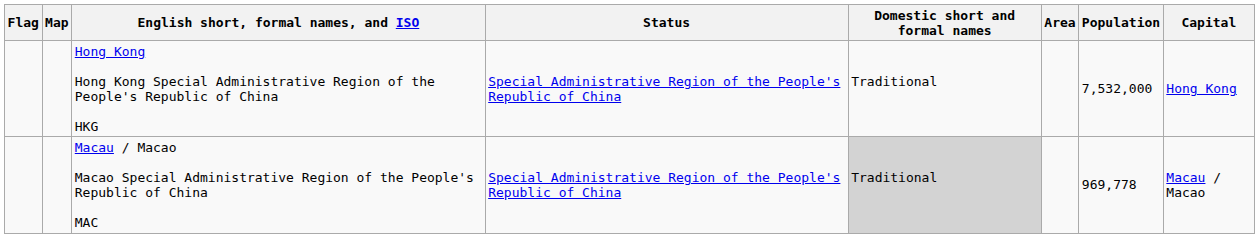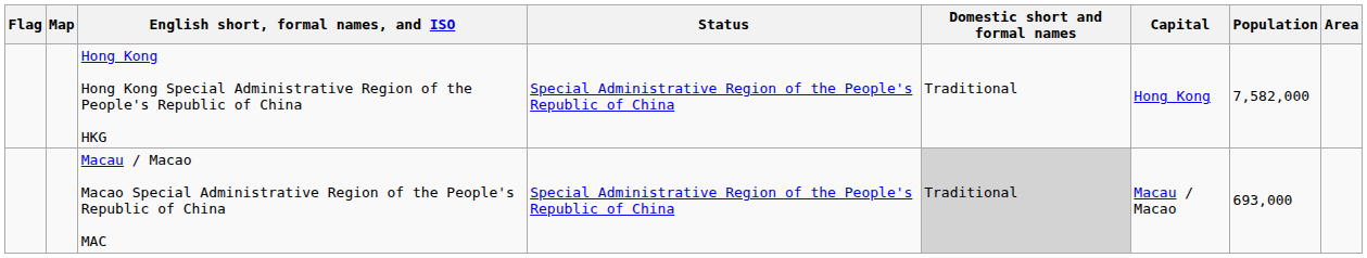columns swapped: Capital <-> Area
row 2 | Population: 7,532,000 -> 7,582,000
row 3 | Population: 969,778 -> 693,000
